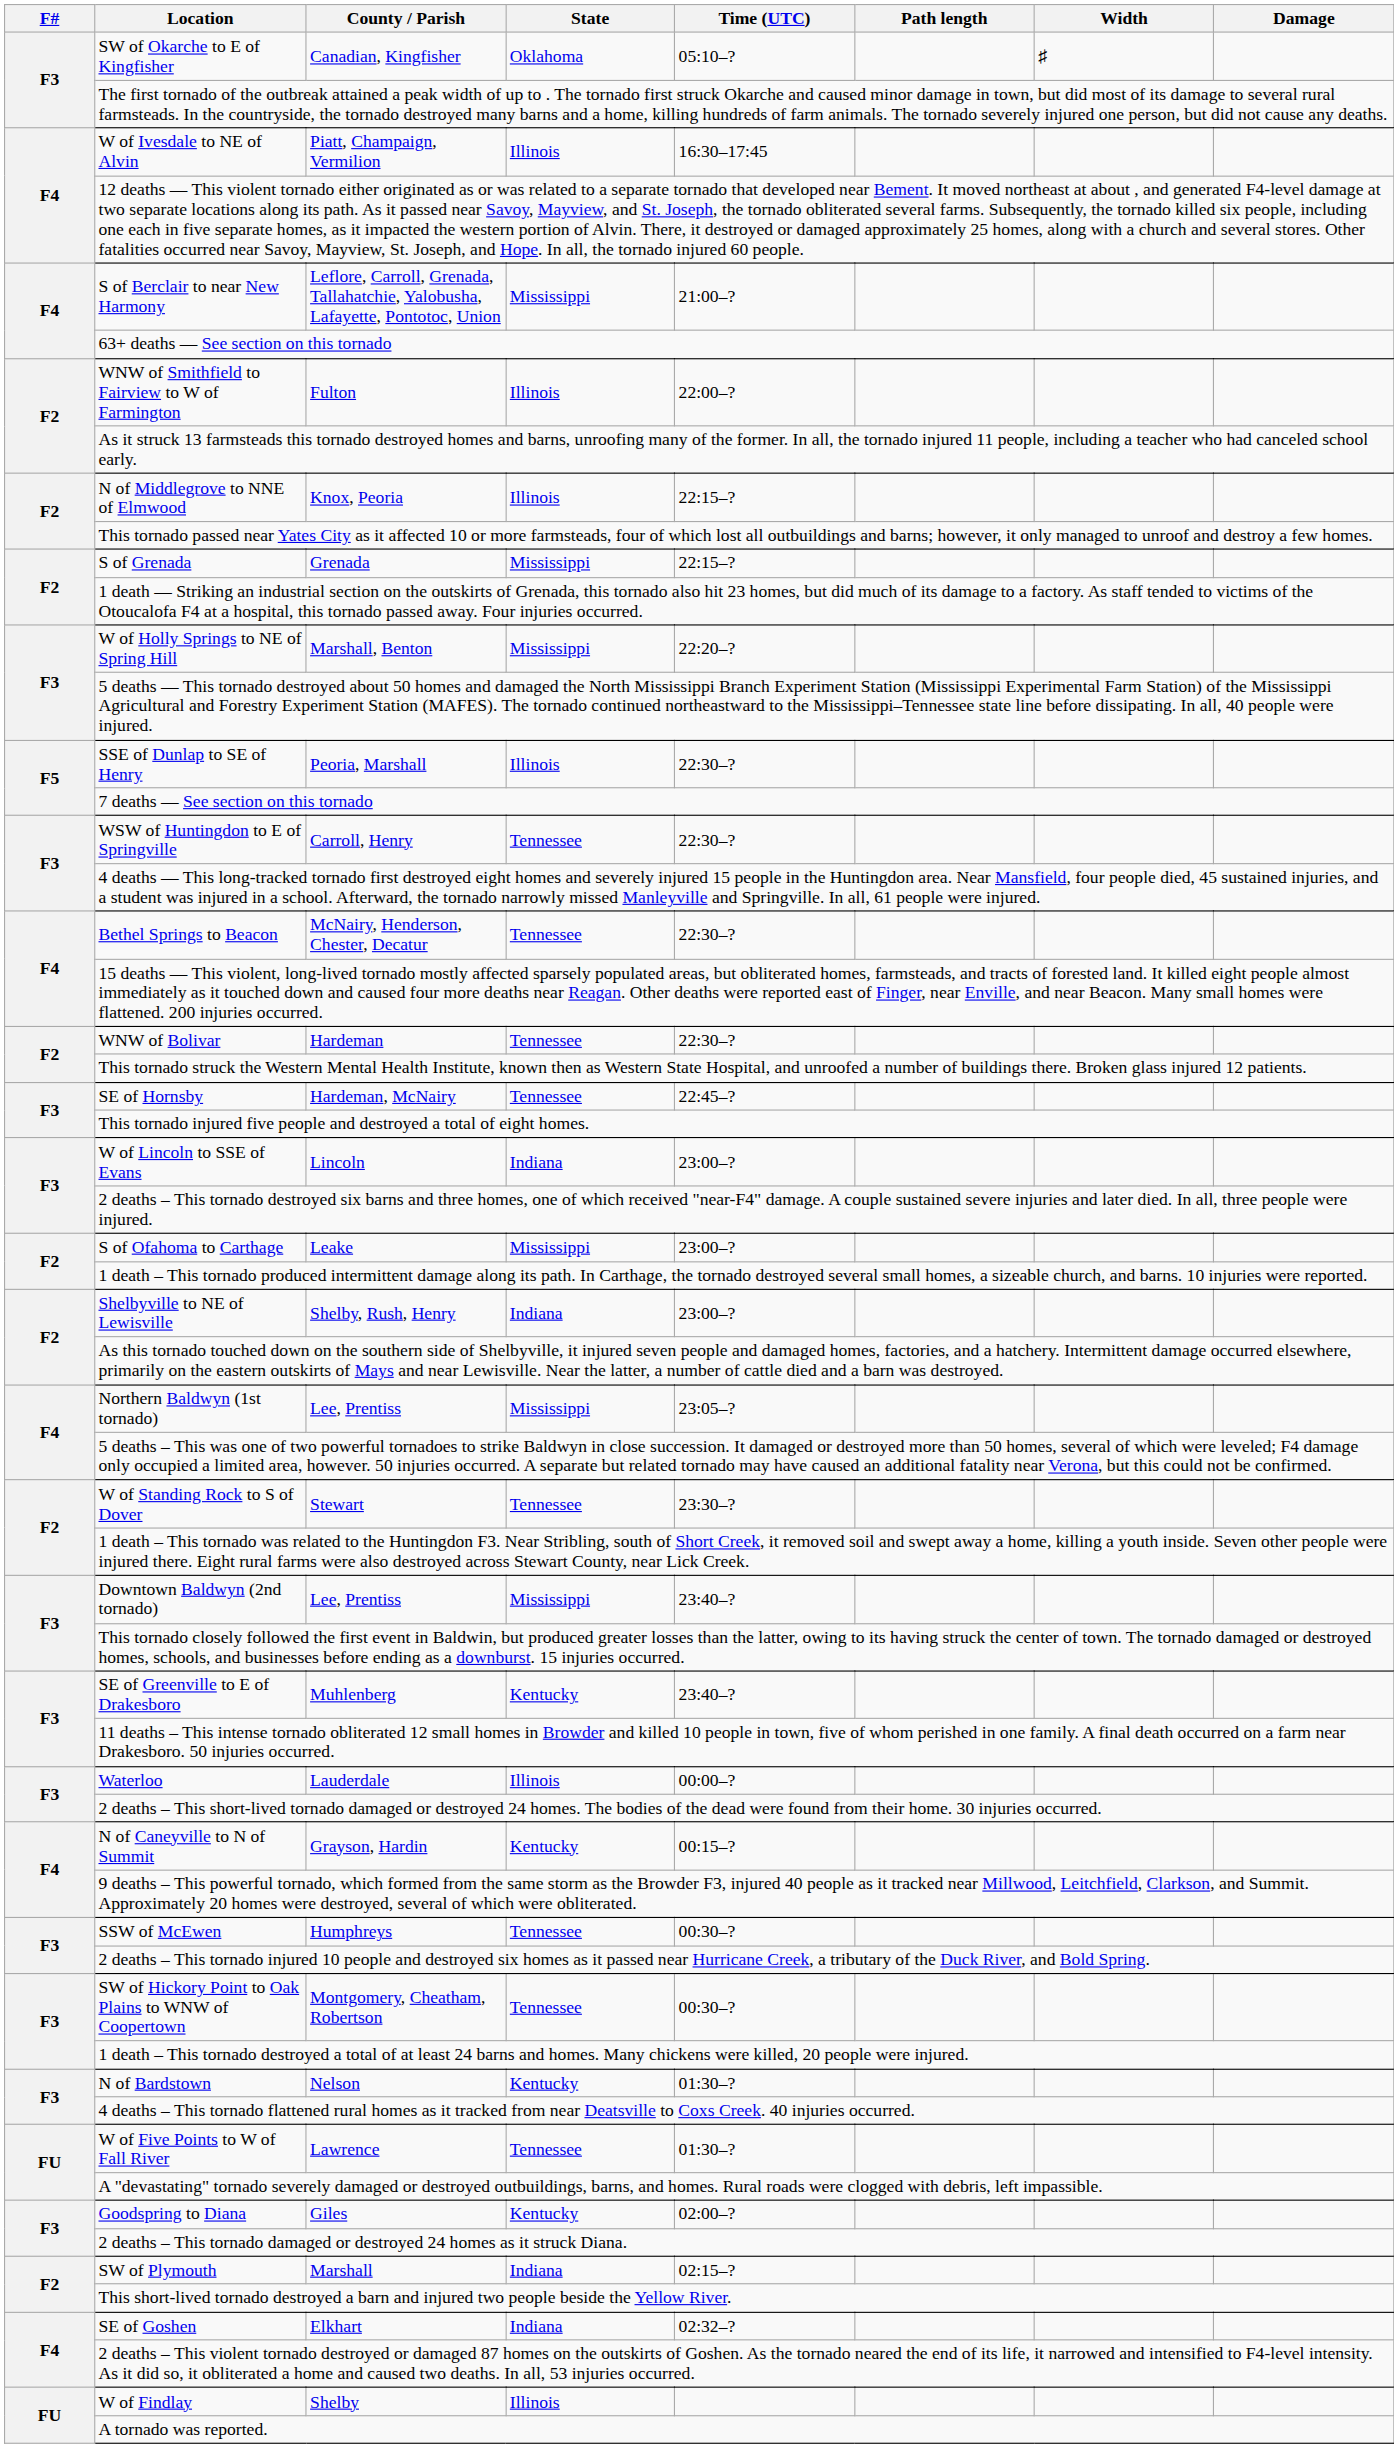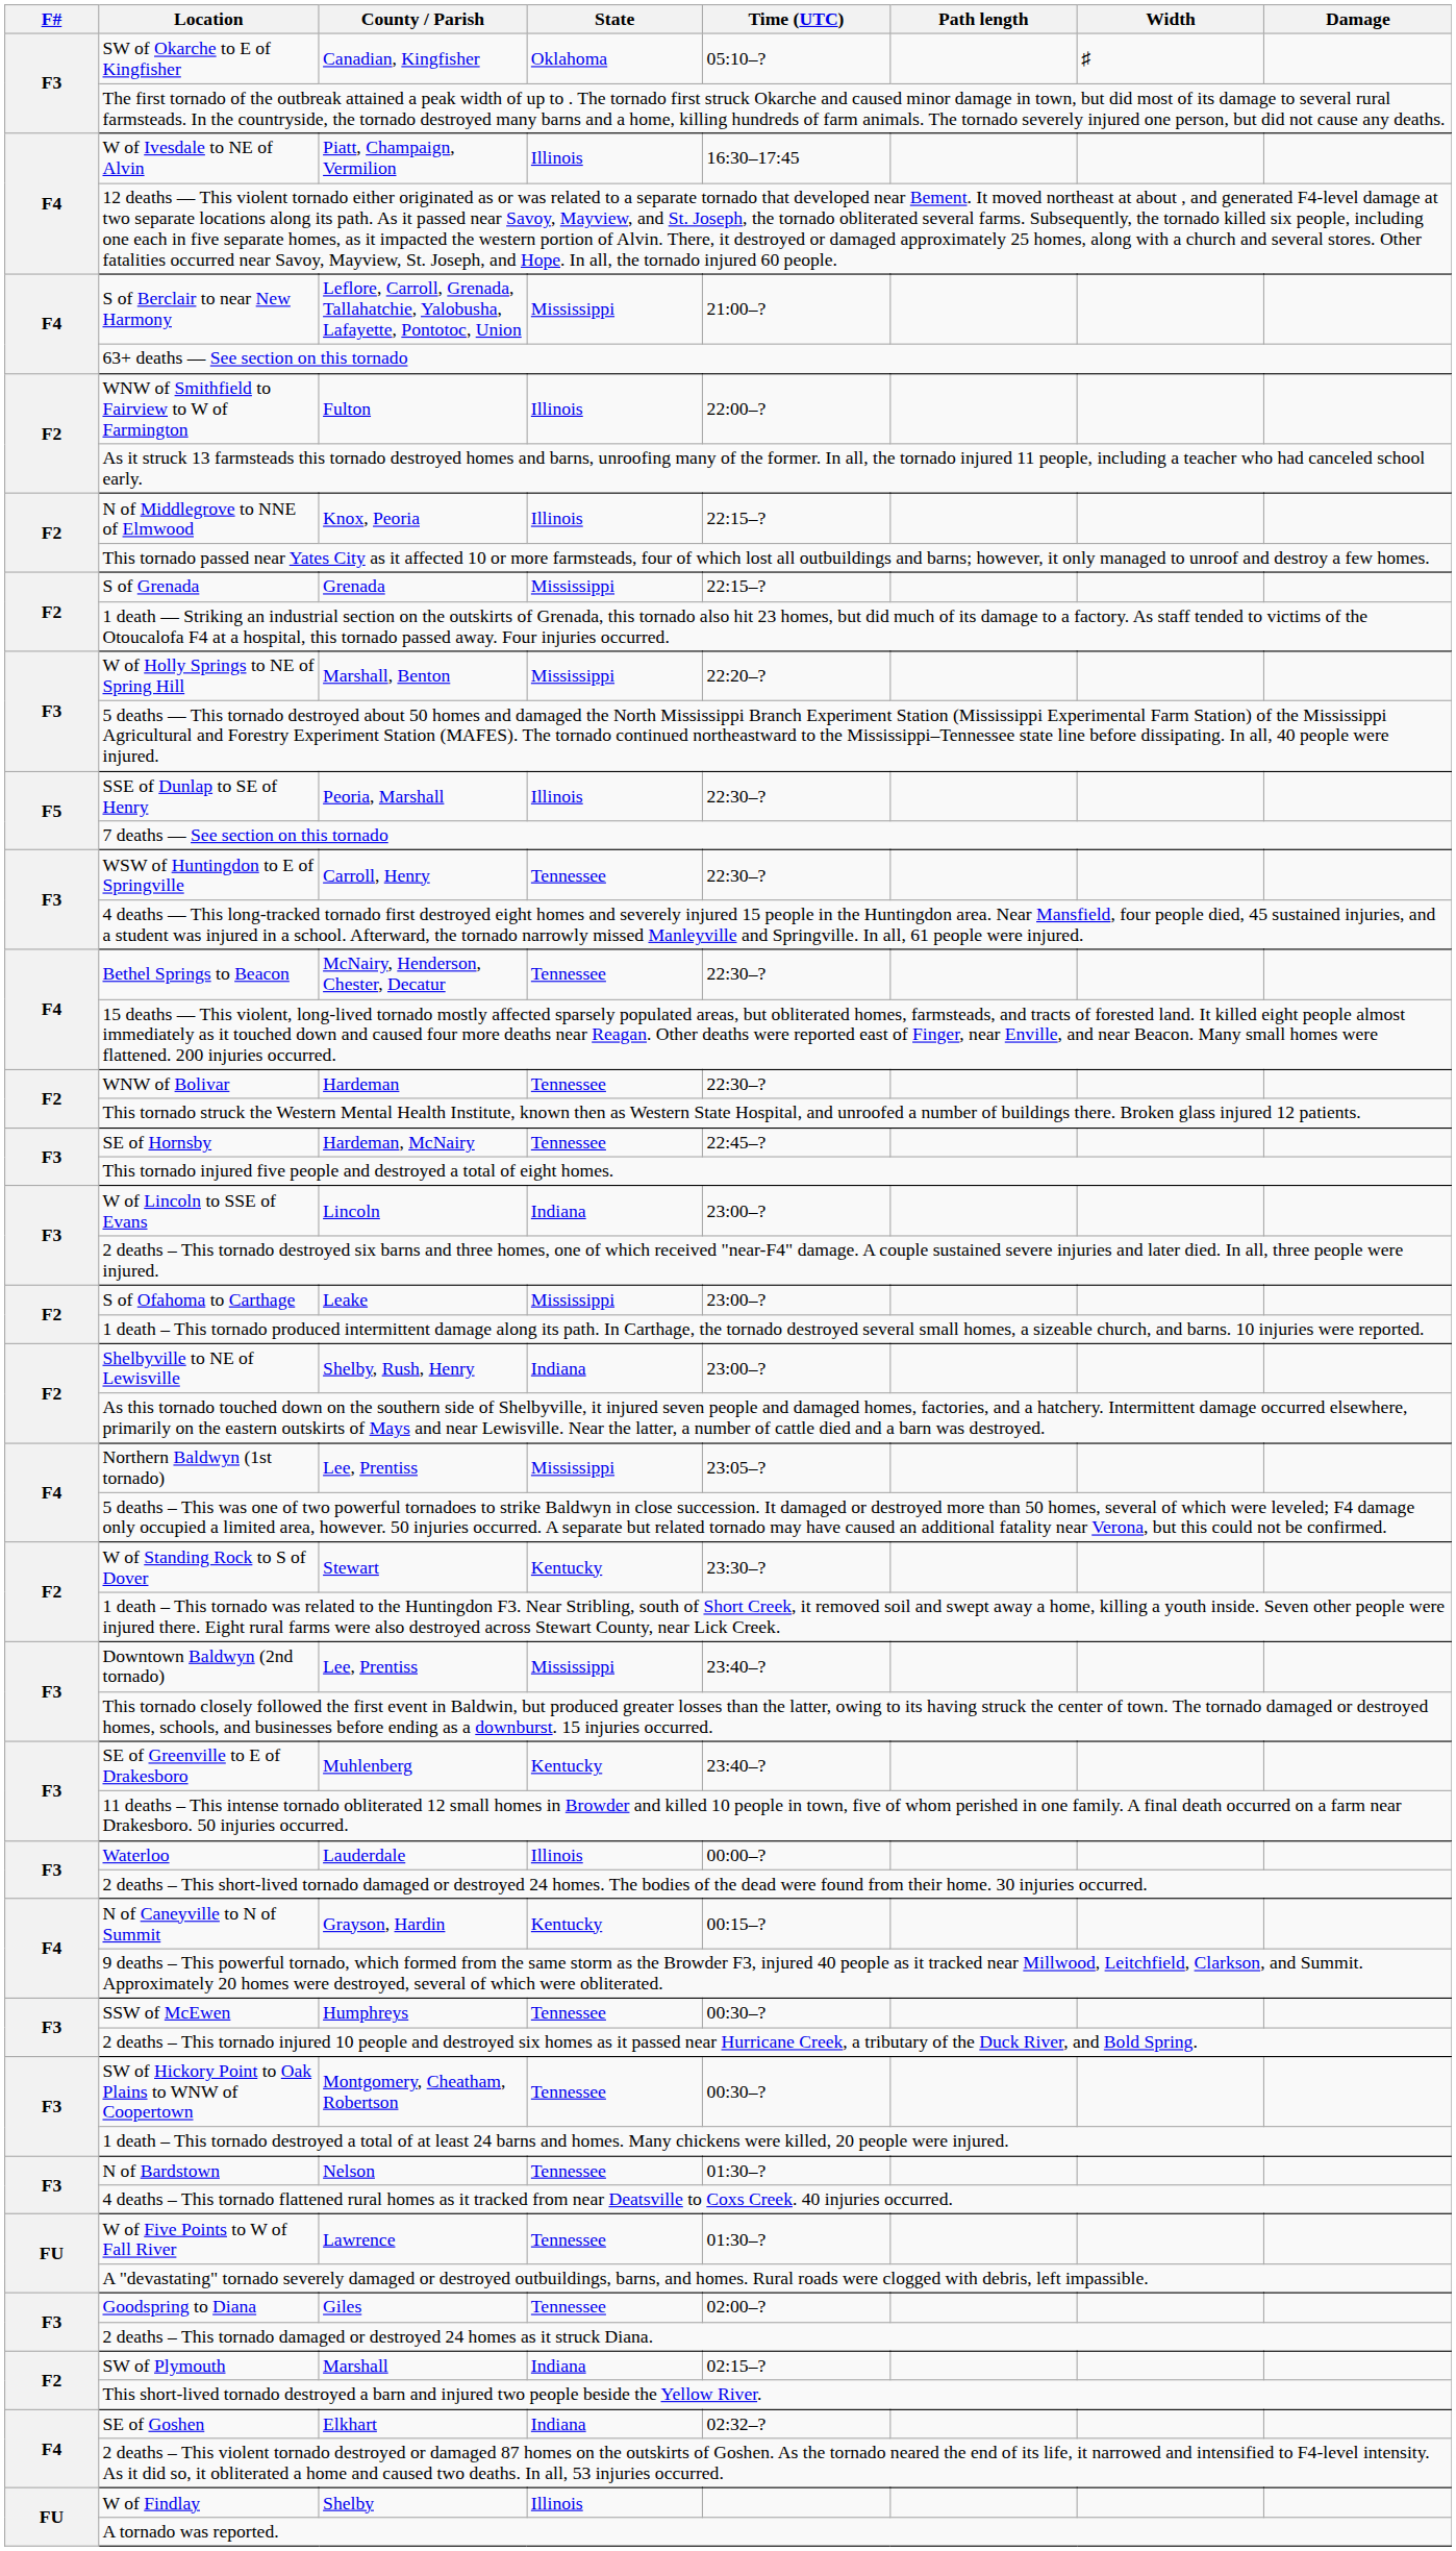W of Standing Rock to S of Dover | State: Tennessee -> Kentucky
N of Bardstown | State: Kentucky -> Tennessee
Goodspring to Diana | State: Kentucky -> Tennessee
